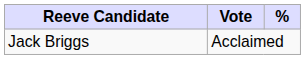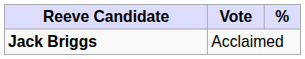Jack Briggs | Reeve Candidate: normal -> bold
